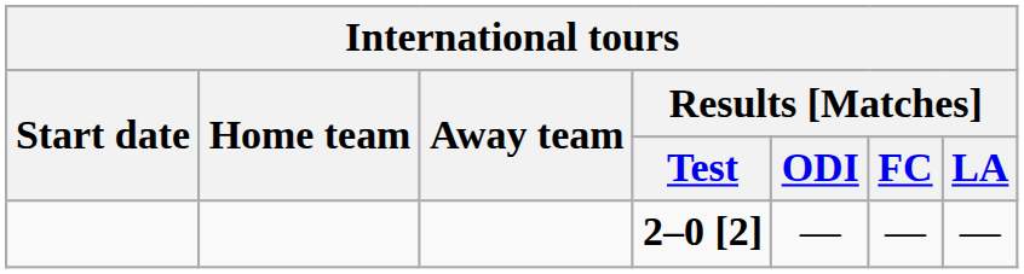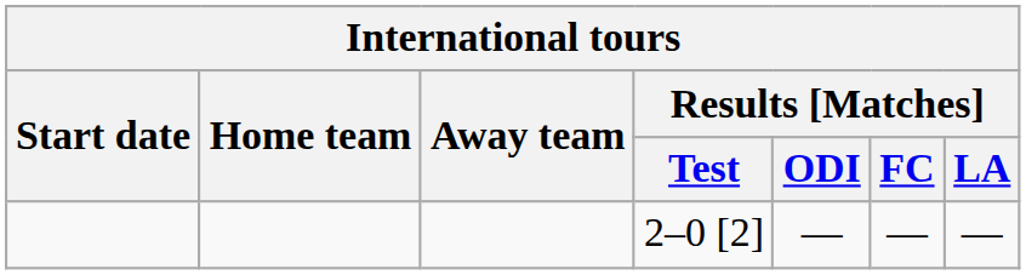row 4 | Results [Matches] / Test: bold -> normal
